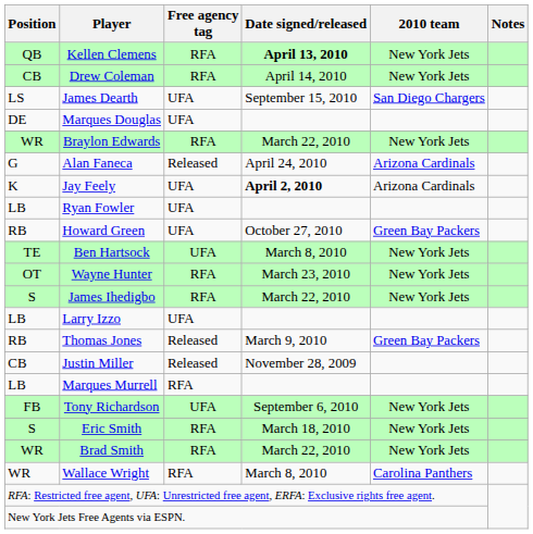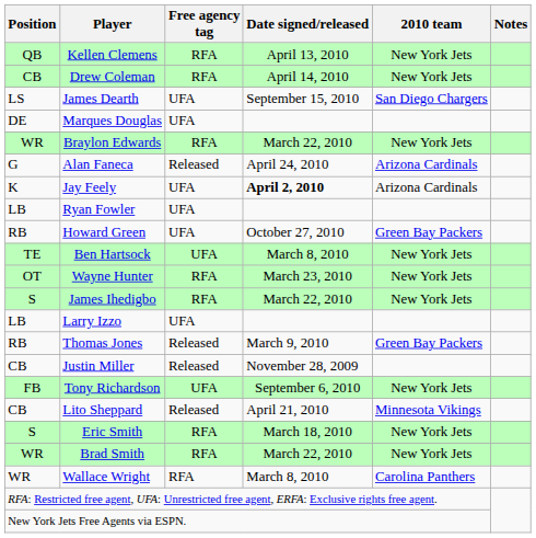Kellen Clemens | Date signed/released: bold -> normal
- row: LB | Marques Murrell | RFA
+ row: CB | Lito Sheppard | Released | April 21, 2010 | Minnesota Vikings
